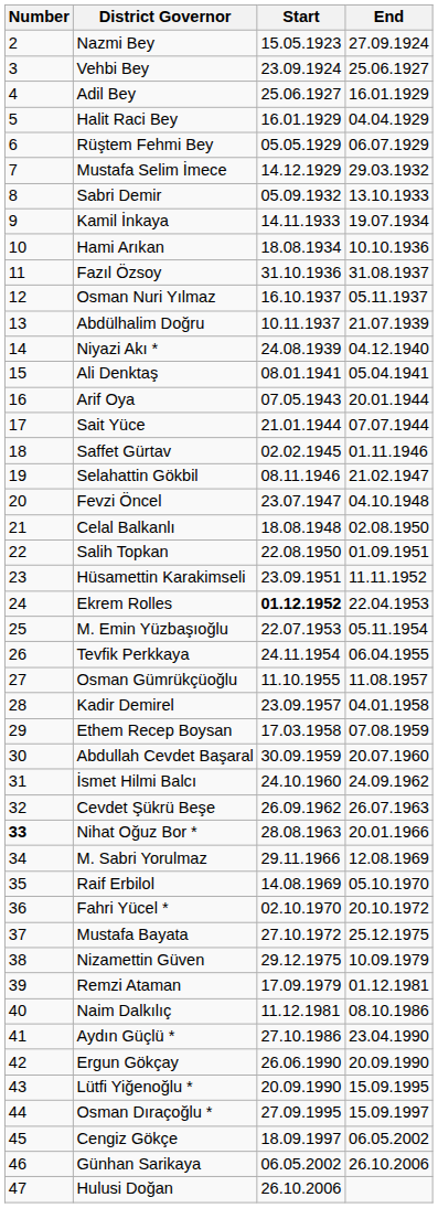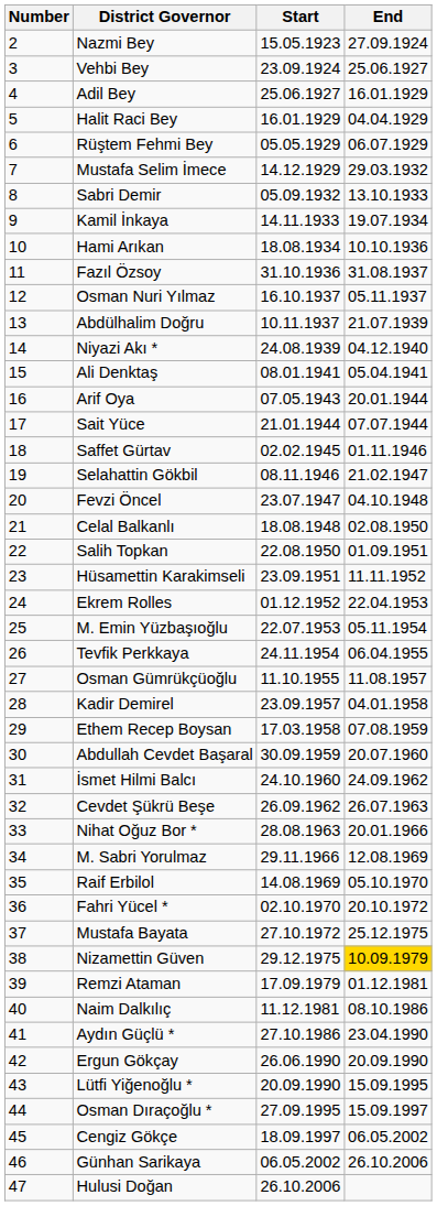Ekrem Rolles | Start: bold -> normal
Nihat Oğuz Bor * | Number: bold -> normal
Nizamettin Güven | End: no background -> gold background
